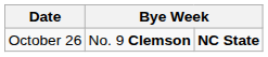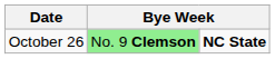October 26 | column 2: no background -> lightgreen background
